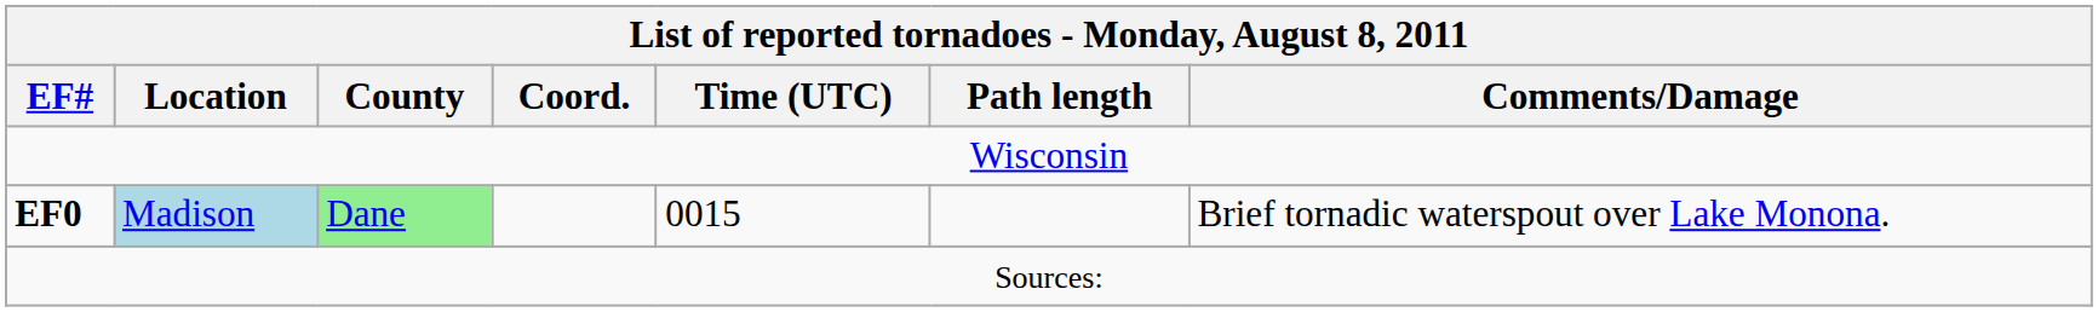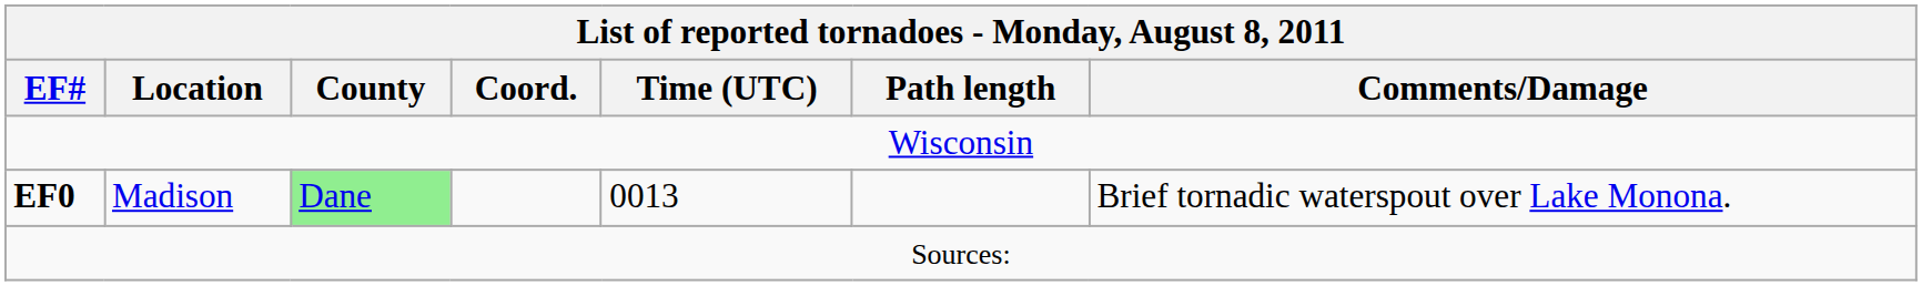EF0 | Location: lightblue background -> no background
EF0 | Time (UTC): 0015 -> 0013
